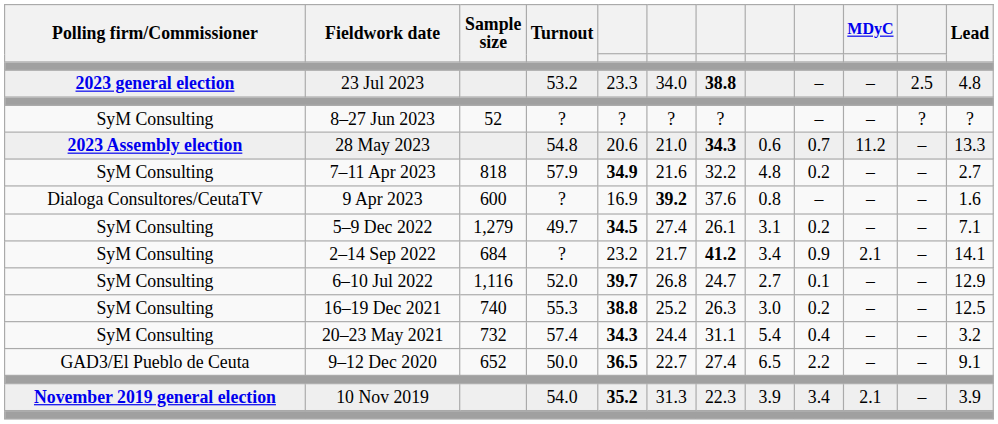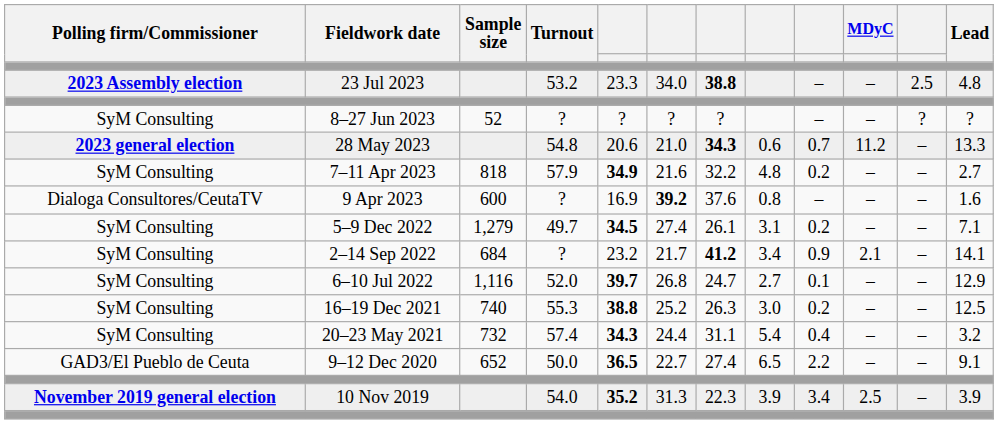23 Jul 2023 | Polling firm/Commissioner: 2023 general election -> 2023 Assembly election
28 May 2023 | Polling firm/Commissioner: 2023 Assembly election -> 2023 general election
10 Nov 2019 | MDyC: 2.1 -> 2.5
